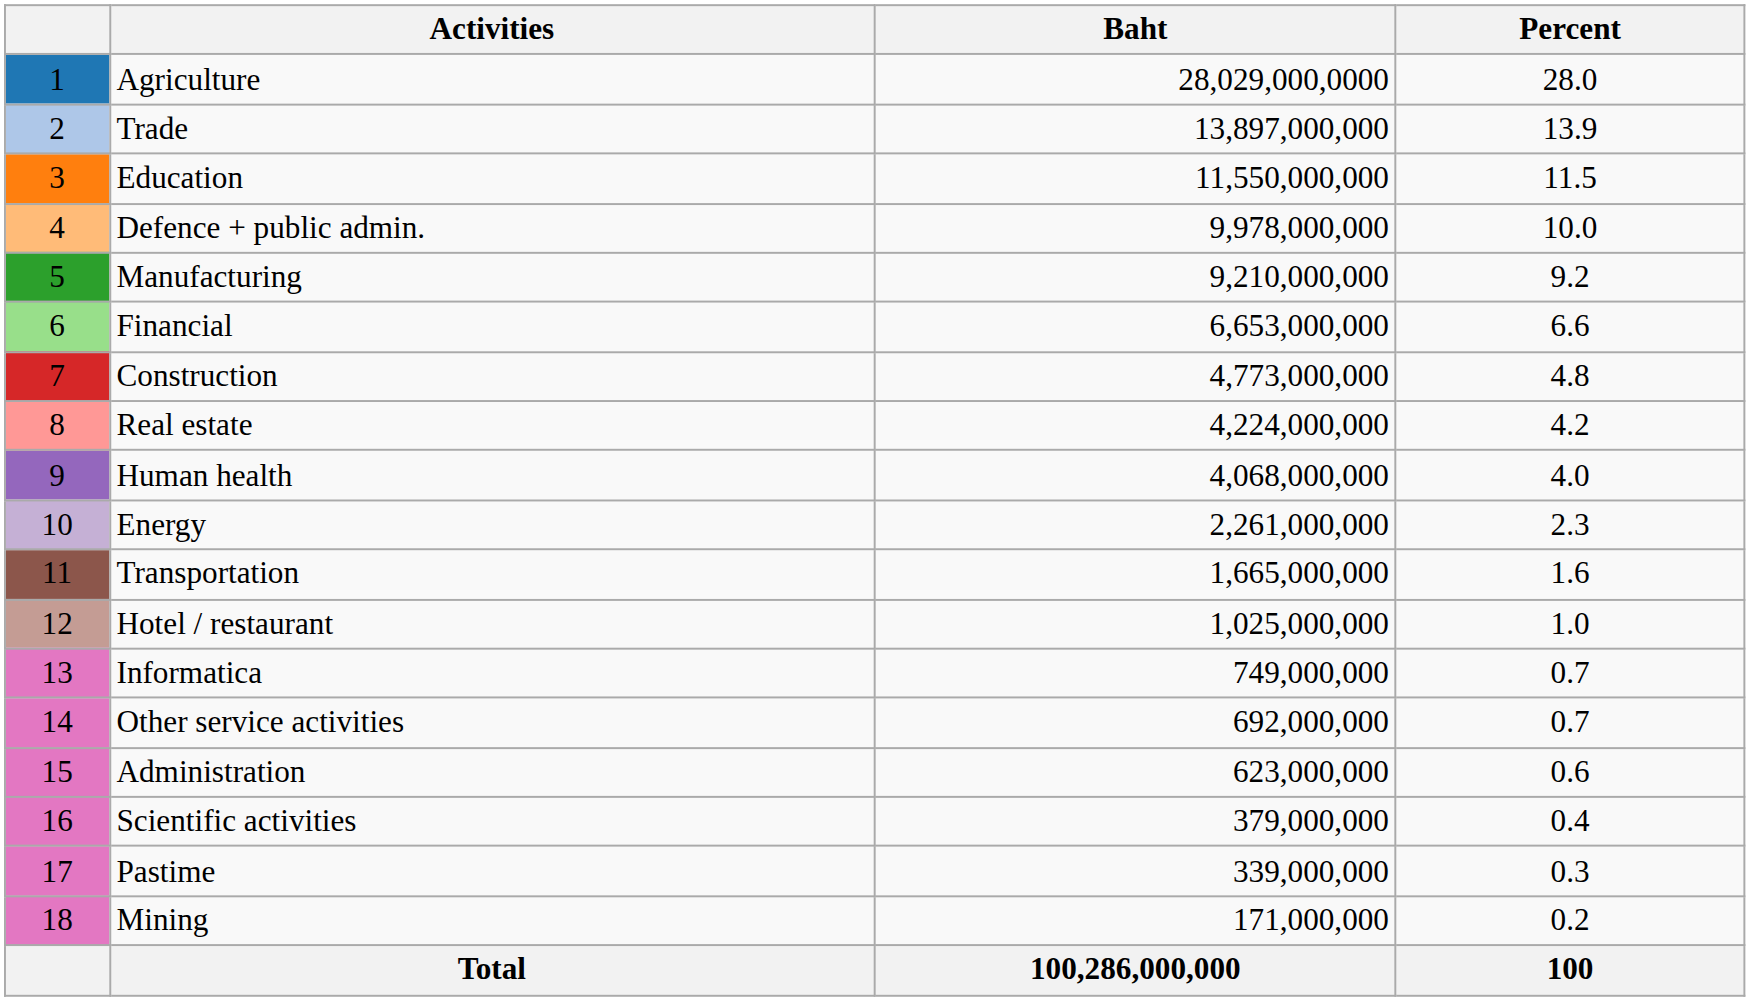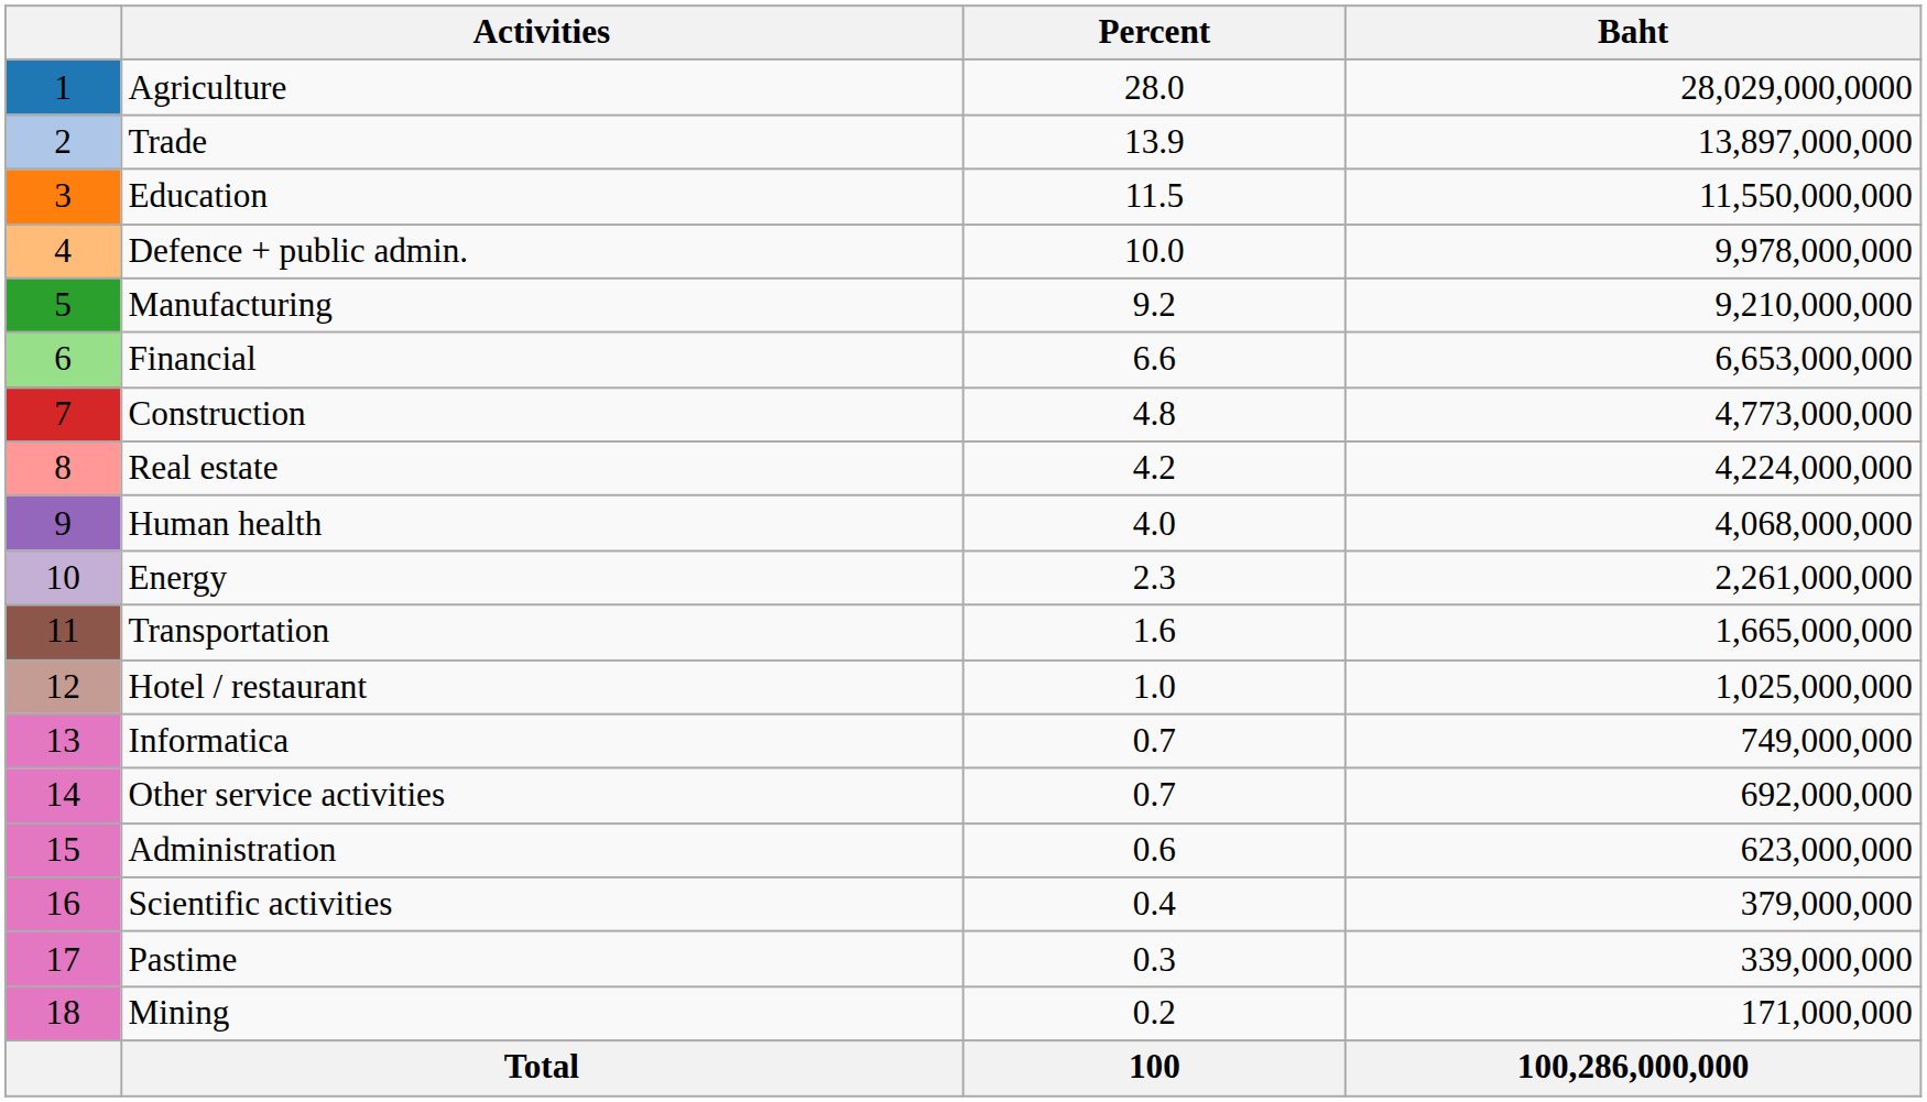columns swapped: Baht <-> Percent
